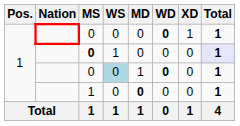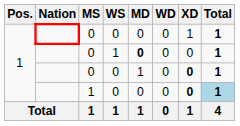row 2 | WD: bold -> normal
row 3 | MS: bold -> normal
row 3 | MD: normal -> bold
row 3 | Total: lavender background -> no background
row 4 | WS: lightblue background -> no background
row 4 | WD: bold -> normal
row 4 | XD: normal -> bold
row 5 | MD: bold -> normal
row 5 | XD: normal -> bold
row 5 | Total: no background -> lightblue background
